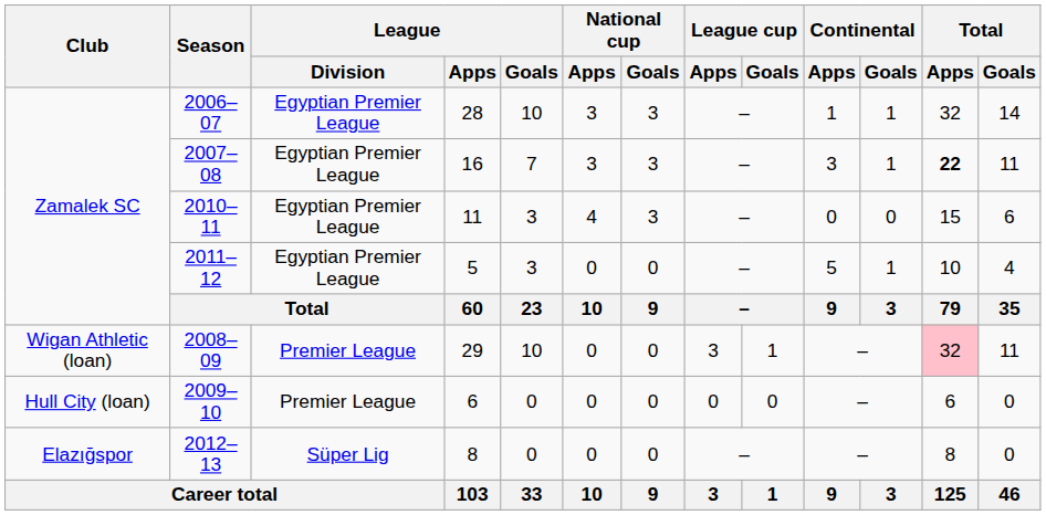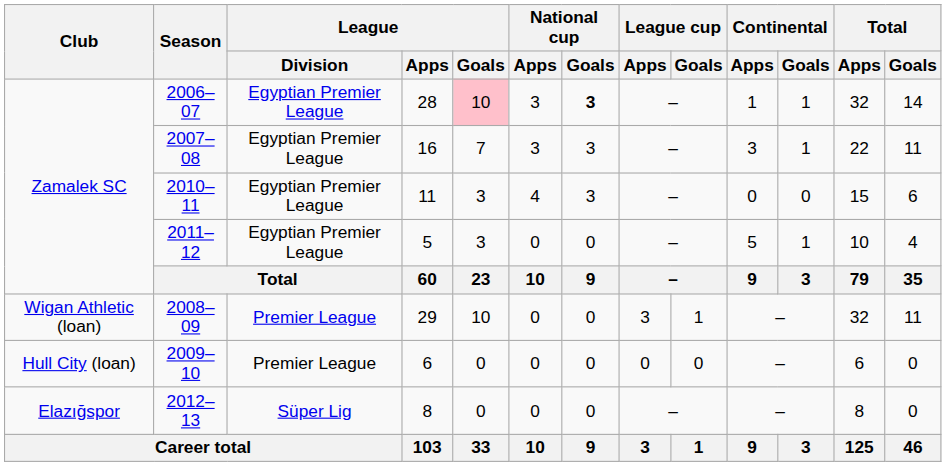2006–07 | League / Goals: no background -> pink background
2006–07 | National cup / Goals: normal -> bold
2007–08 | Total / Apps: bold -> normal
2008–09 | Total / Apps: pink background -> no background
